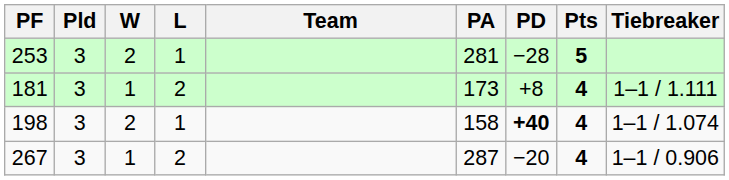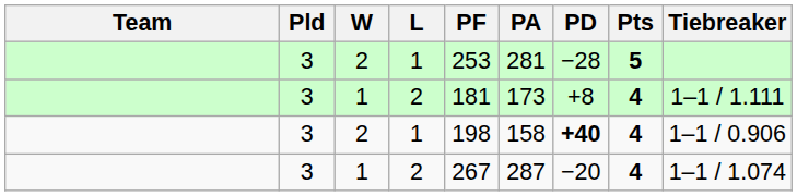columns swapped: Team <-> PF
row 4 | Tiebreaker: 1–1 / 1.074 -> 1–1 / 0.906
row 5 | Tiebreaker: 1–1 / 0.906 -> 1–1 / 1.074
